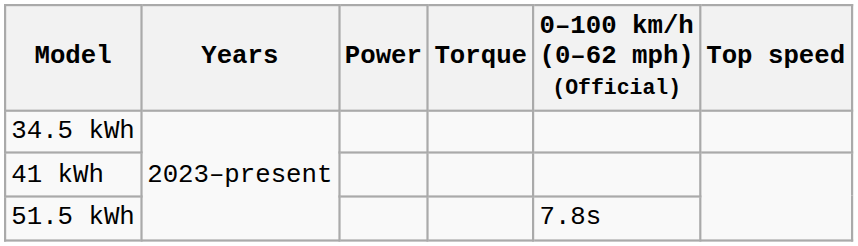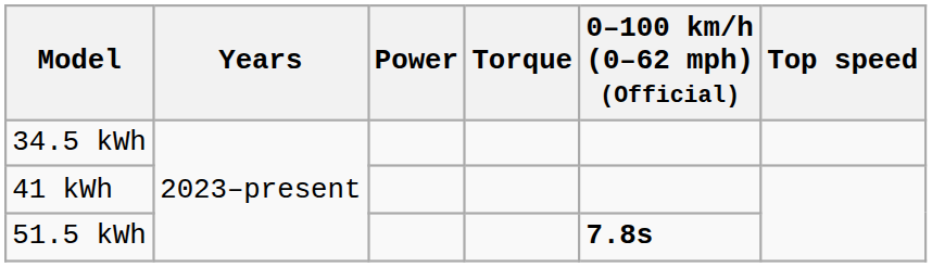51.5 kWh | 0–100 km/h (0–62 mph) (Official): normal -> bold
